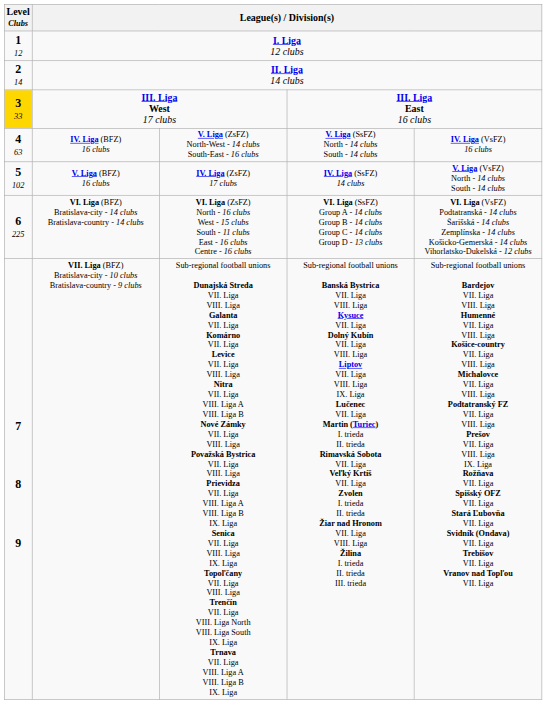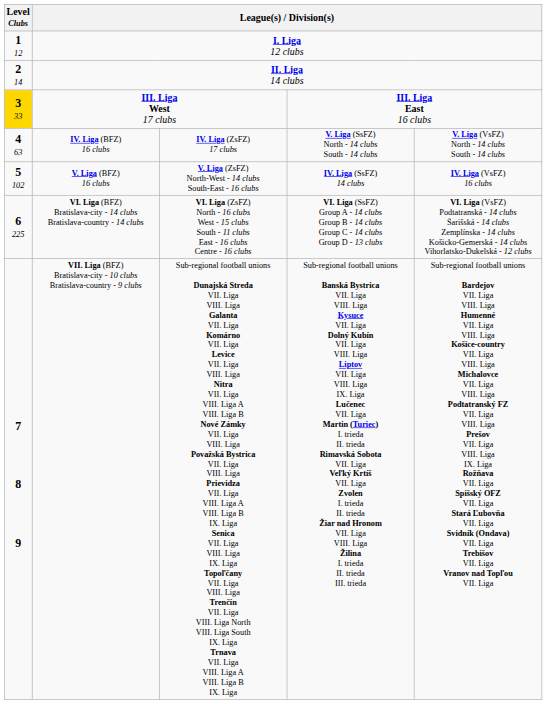IV. Liga (BFZ) 16 clubs | column 3: V. Liga (ZsFZ) North-West - 14 clubs South-East - 16 clubs -> IV. Liga (ZsFZ) 17 clubs
IV. Liga (BFZ) 16 clubs | column 5: IV. Liga (VsFZ) 16 clubs -> V. Liga (VsFZ) North - 14 clubs South - 14 clubs
V. Liga (BFZ) 16 clubs | column 3: IV. Liga (ZsFZ) 17 clubs -> V. Liga (ZsFZ) North-West - 14 clubs South-East - 16 clubs
V. Liga (BFZ) 16 clubs | column 5: V. Liga (VsFZ) North - 14 clubs South - 14 clubs -> IV. Liga (VsFZ) 16 clubs
